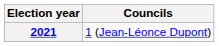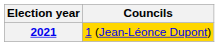2021 | Councils: no background -> gold background
